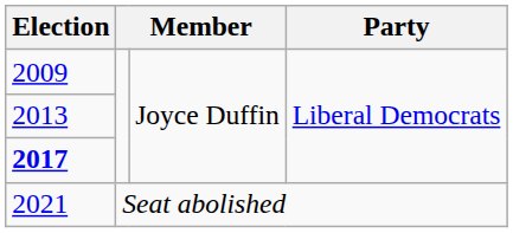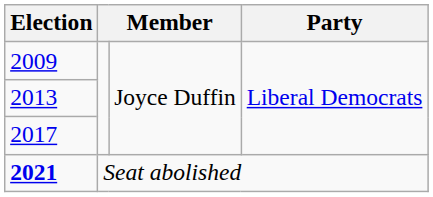2017 | Election: bold -> normal
2021 | Election: normal -> bold
